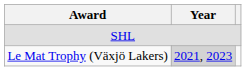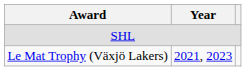Le Mat Trophy (Växjö Lakers) | Year: lightgrey background -> no background
